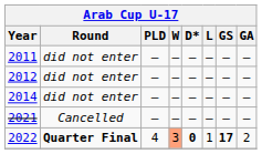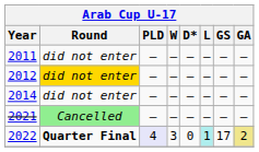2012 | Round: no background -> gold background
2021 | Round: no background -> lightgreen background
2022 | PLD: no background -> lavender background
2022 | W: lightsalmon background -> no background
2022 | D*: bold -> normal
2022 | L: no background -> paleturquoise background
2022 | GS: bold -> normal
2022 | GA: no background -> khaki background
